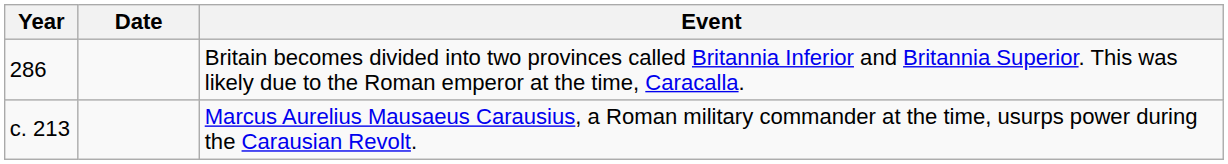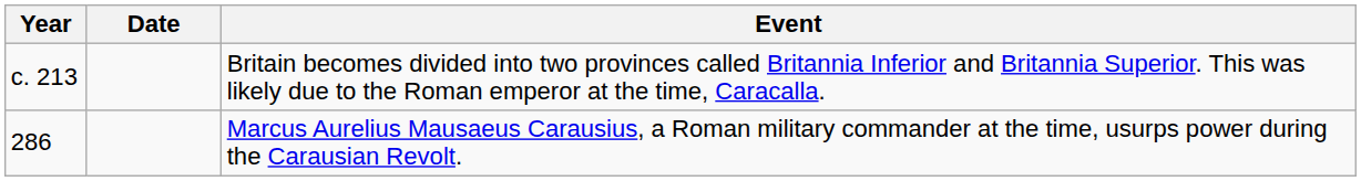row 2 | Year: 286 -> c. 213
row 3 | Year: c. 213 -> 286
